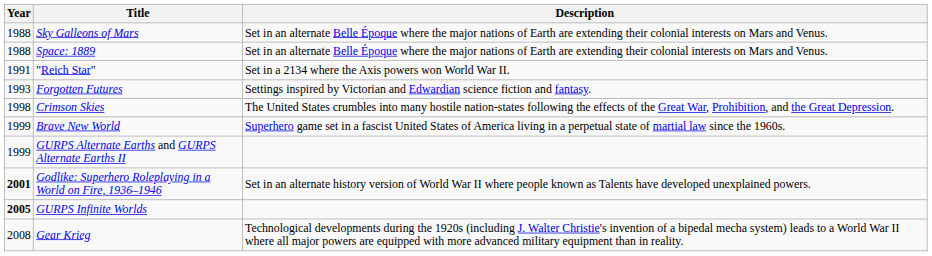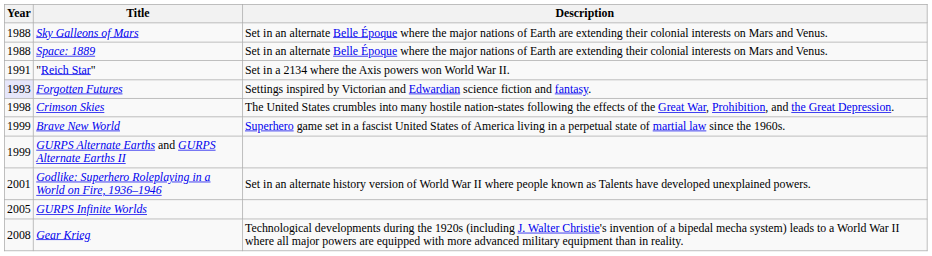Forgotten Futures | Year: no background -> lavender background
Godlike: Superhero Roleplaying in a World on Fire, 1936–1946 | Year: bold -> normal
GURPS Infinite Worlds | Year: bold -> normal
